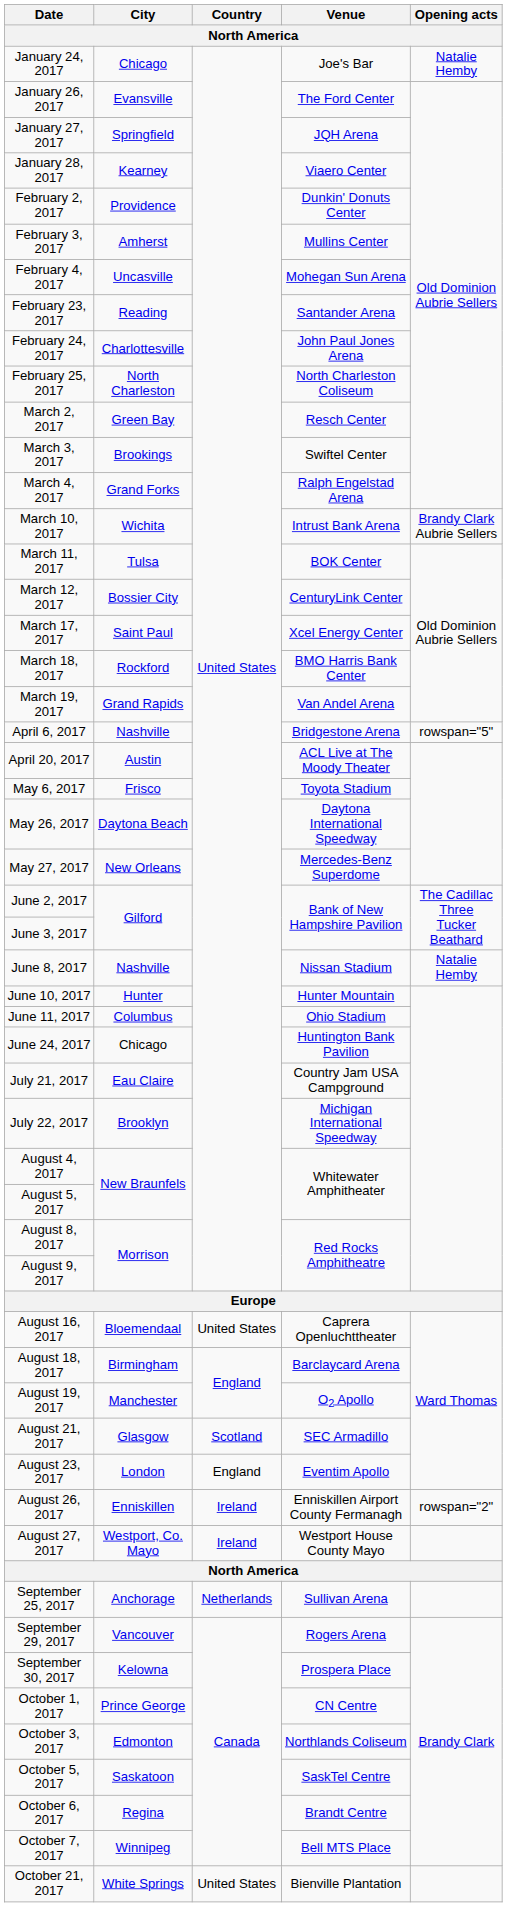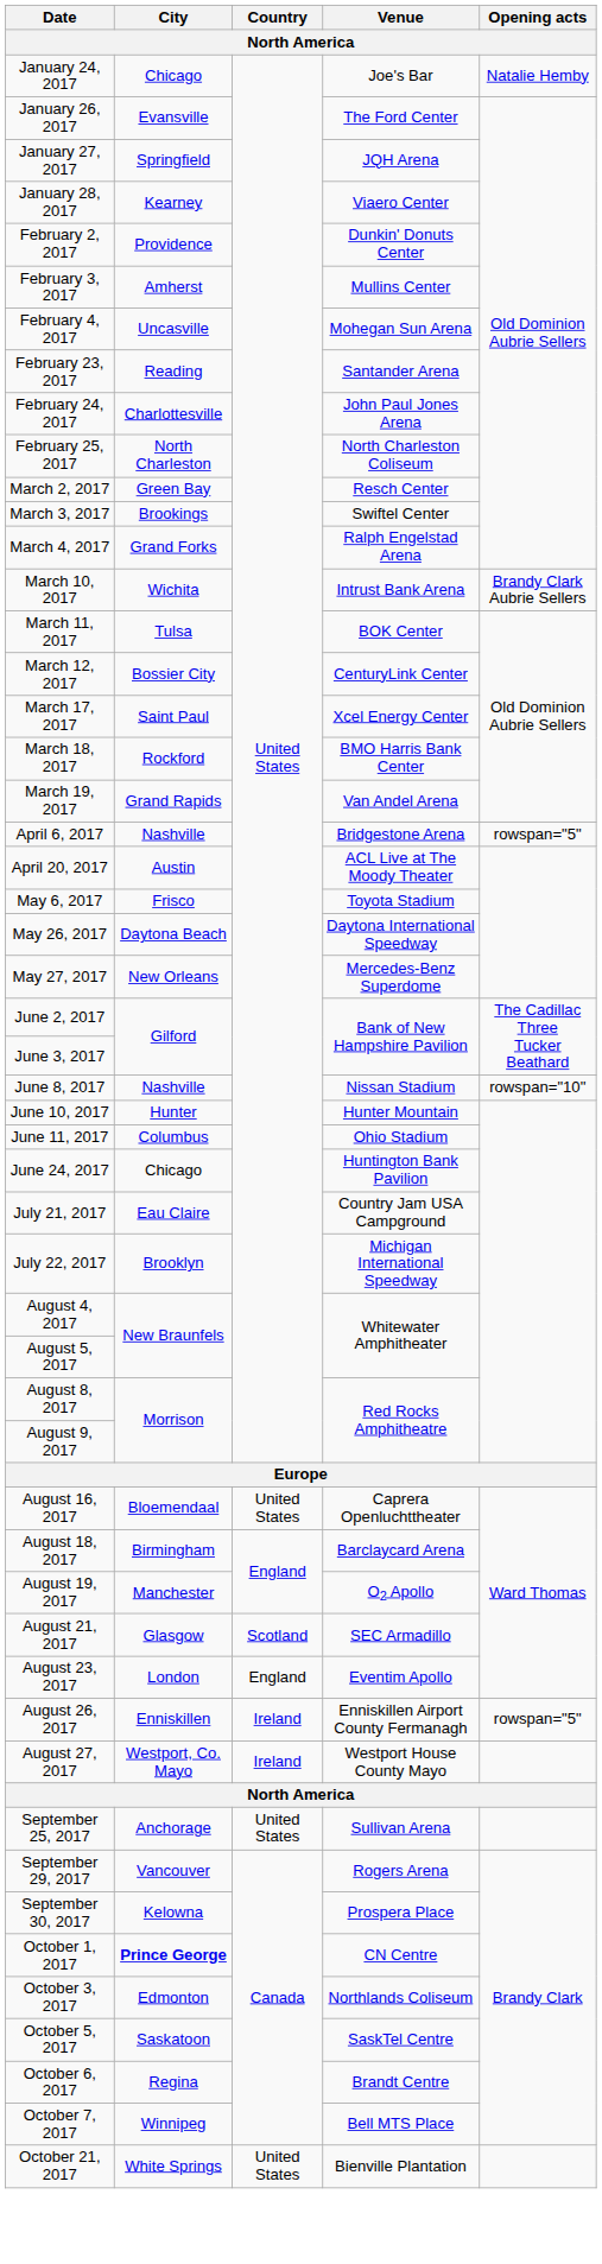June 8, 2017 | Opening acts: Natalie Hemby -> rowspan="10"
August 26, 2017 | Opening acts: rowspan="2" -> rowspan="5"
September 25, 2017 | Country: Netherlands -> United States
October 1, 2017 | City: normal -> bold
